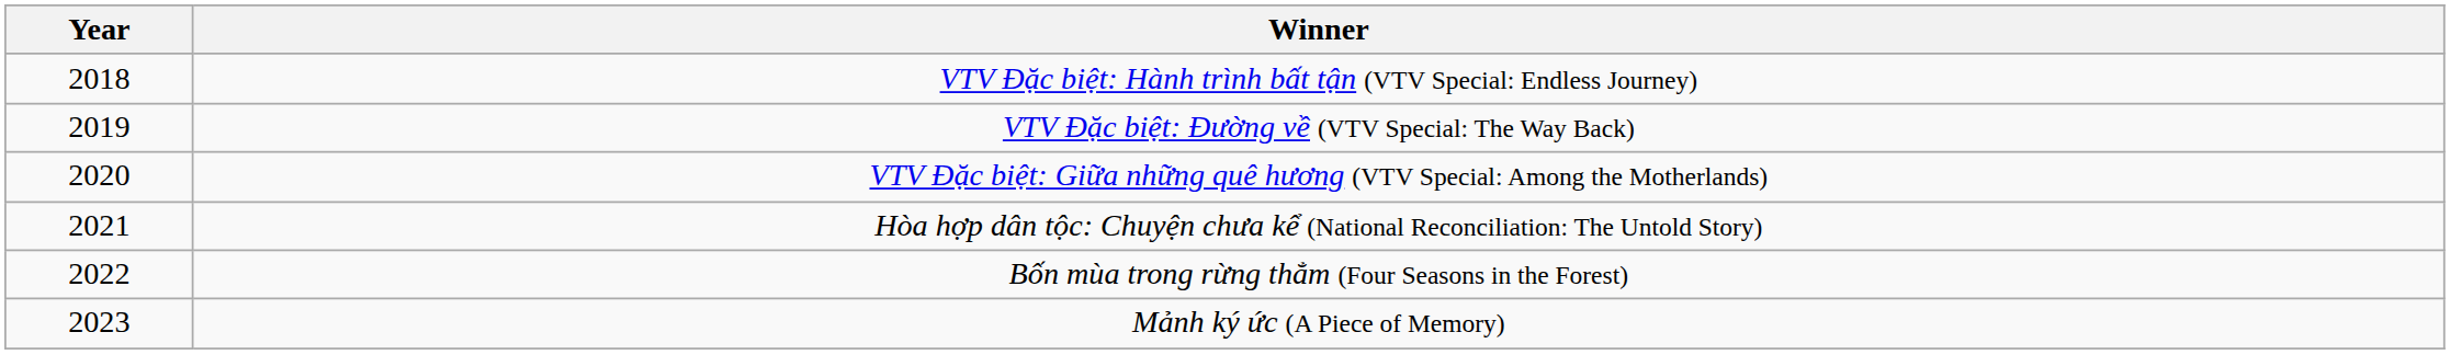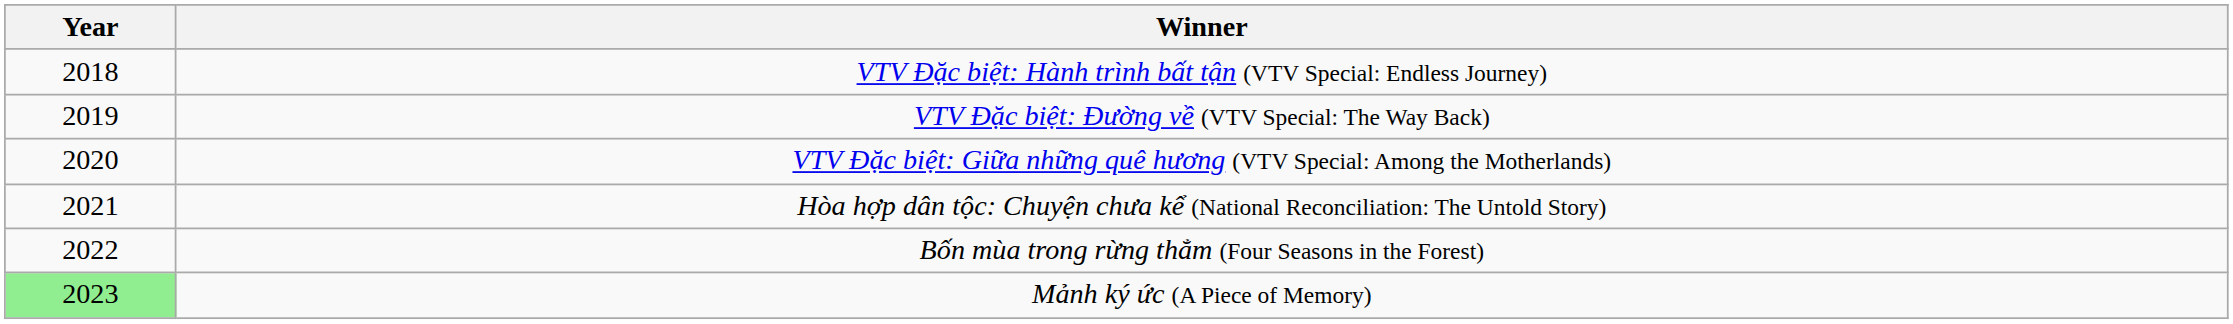Mảnh ký ức (A Piece of Memory) | Year: no background -> lightgreen background
